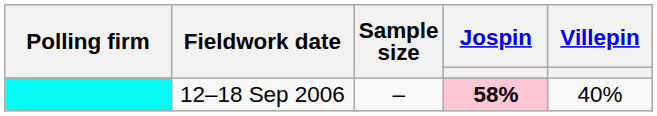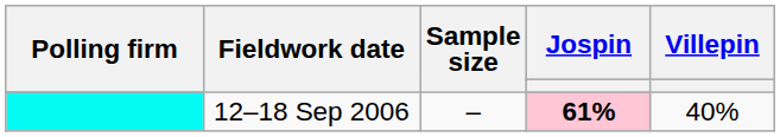12–18 Sep 2006 | Jospin: 58% -> 61%
